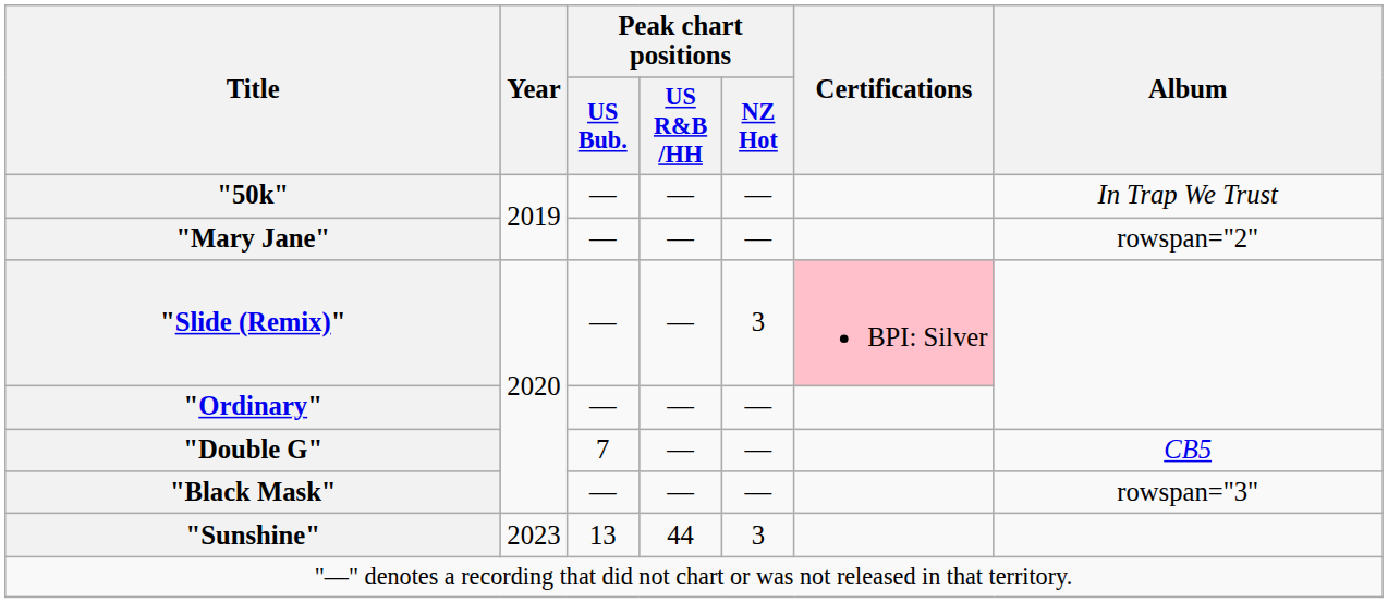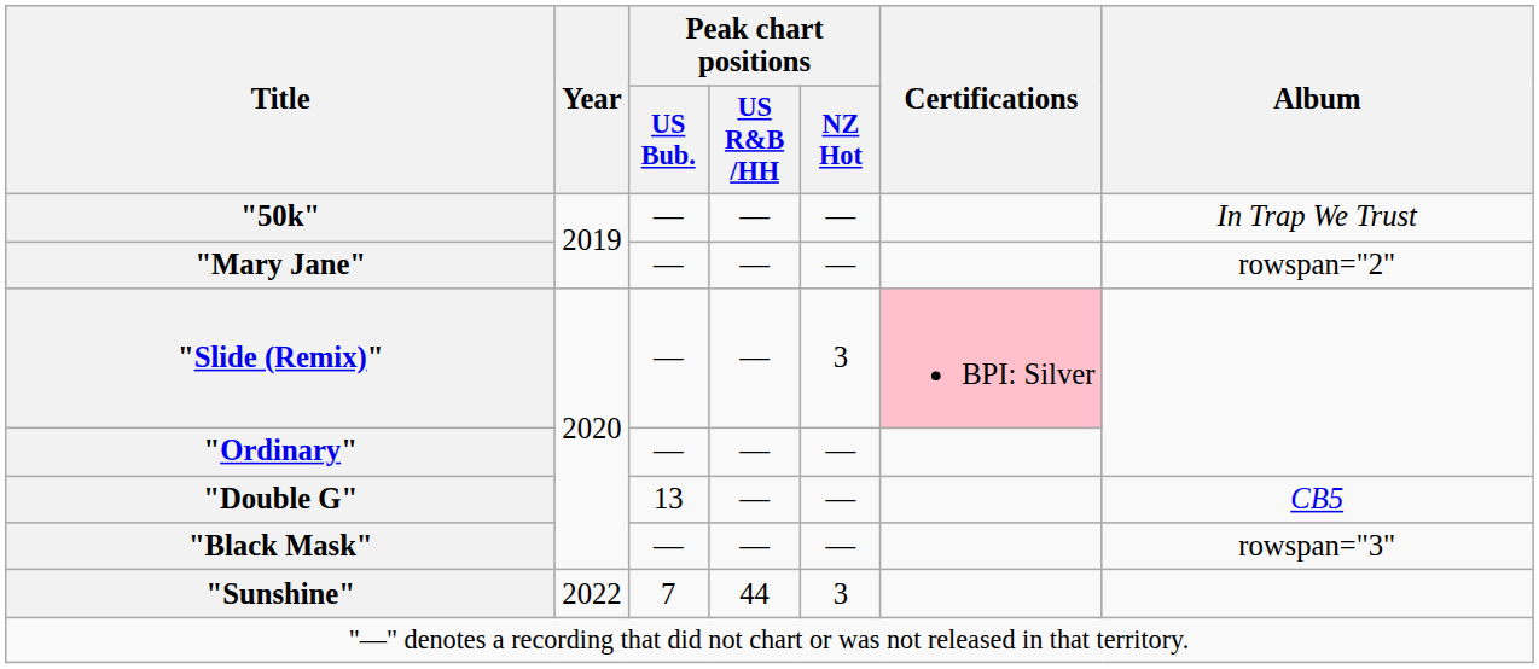"Double G" | Peak chart positions / US Bub.: 7 -> 13
"Sunshine" | Year: 2023 -> 2022
"Sunshine" | Peak chart positions / US Bub.: 13 -> 7
